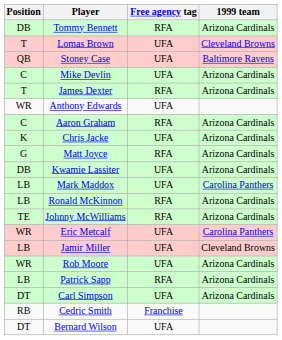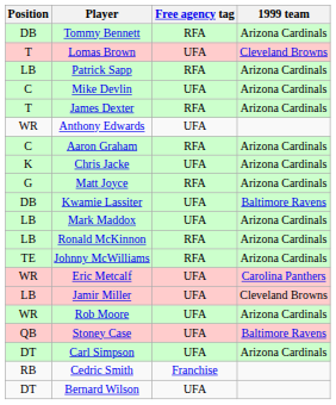rows swapped: Stoney Case <-> Patrick Sapp
Kwamie Lassiter | 1999 team: Arizona Cardinals -> Baltimore Ravens
Mark Maddox | 1999 team: Carolina Panthers -> Arizona Cardinals
